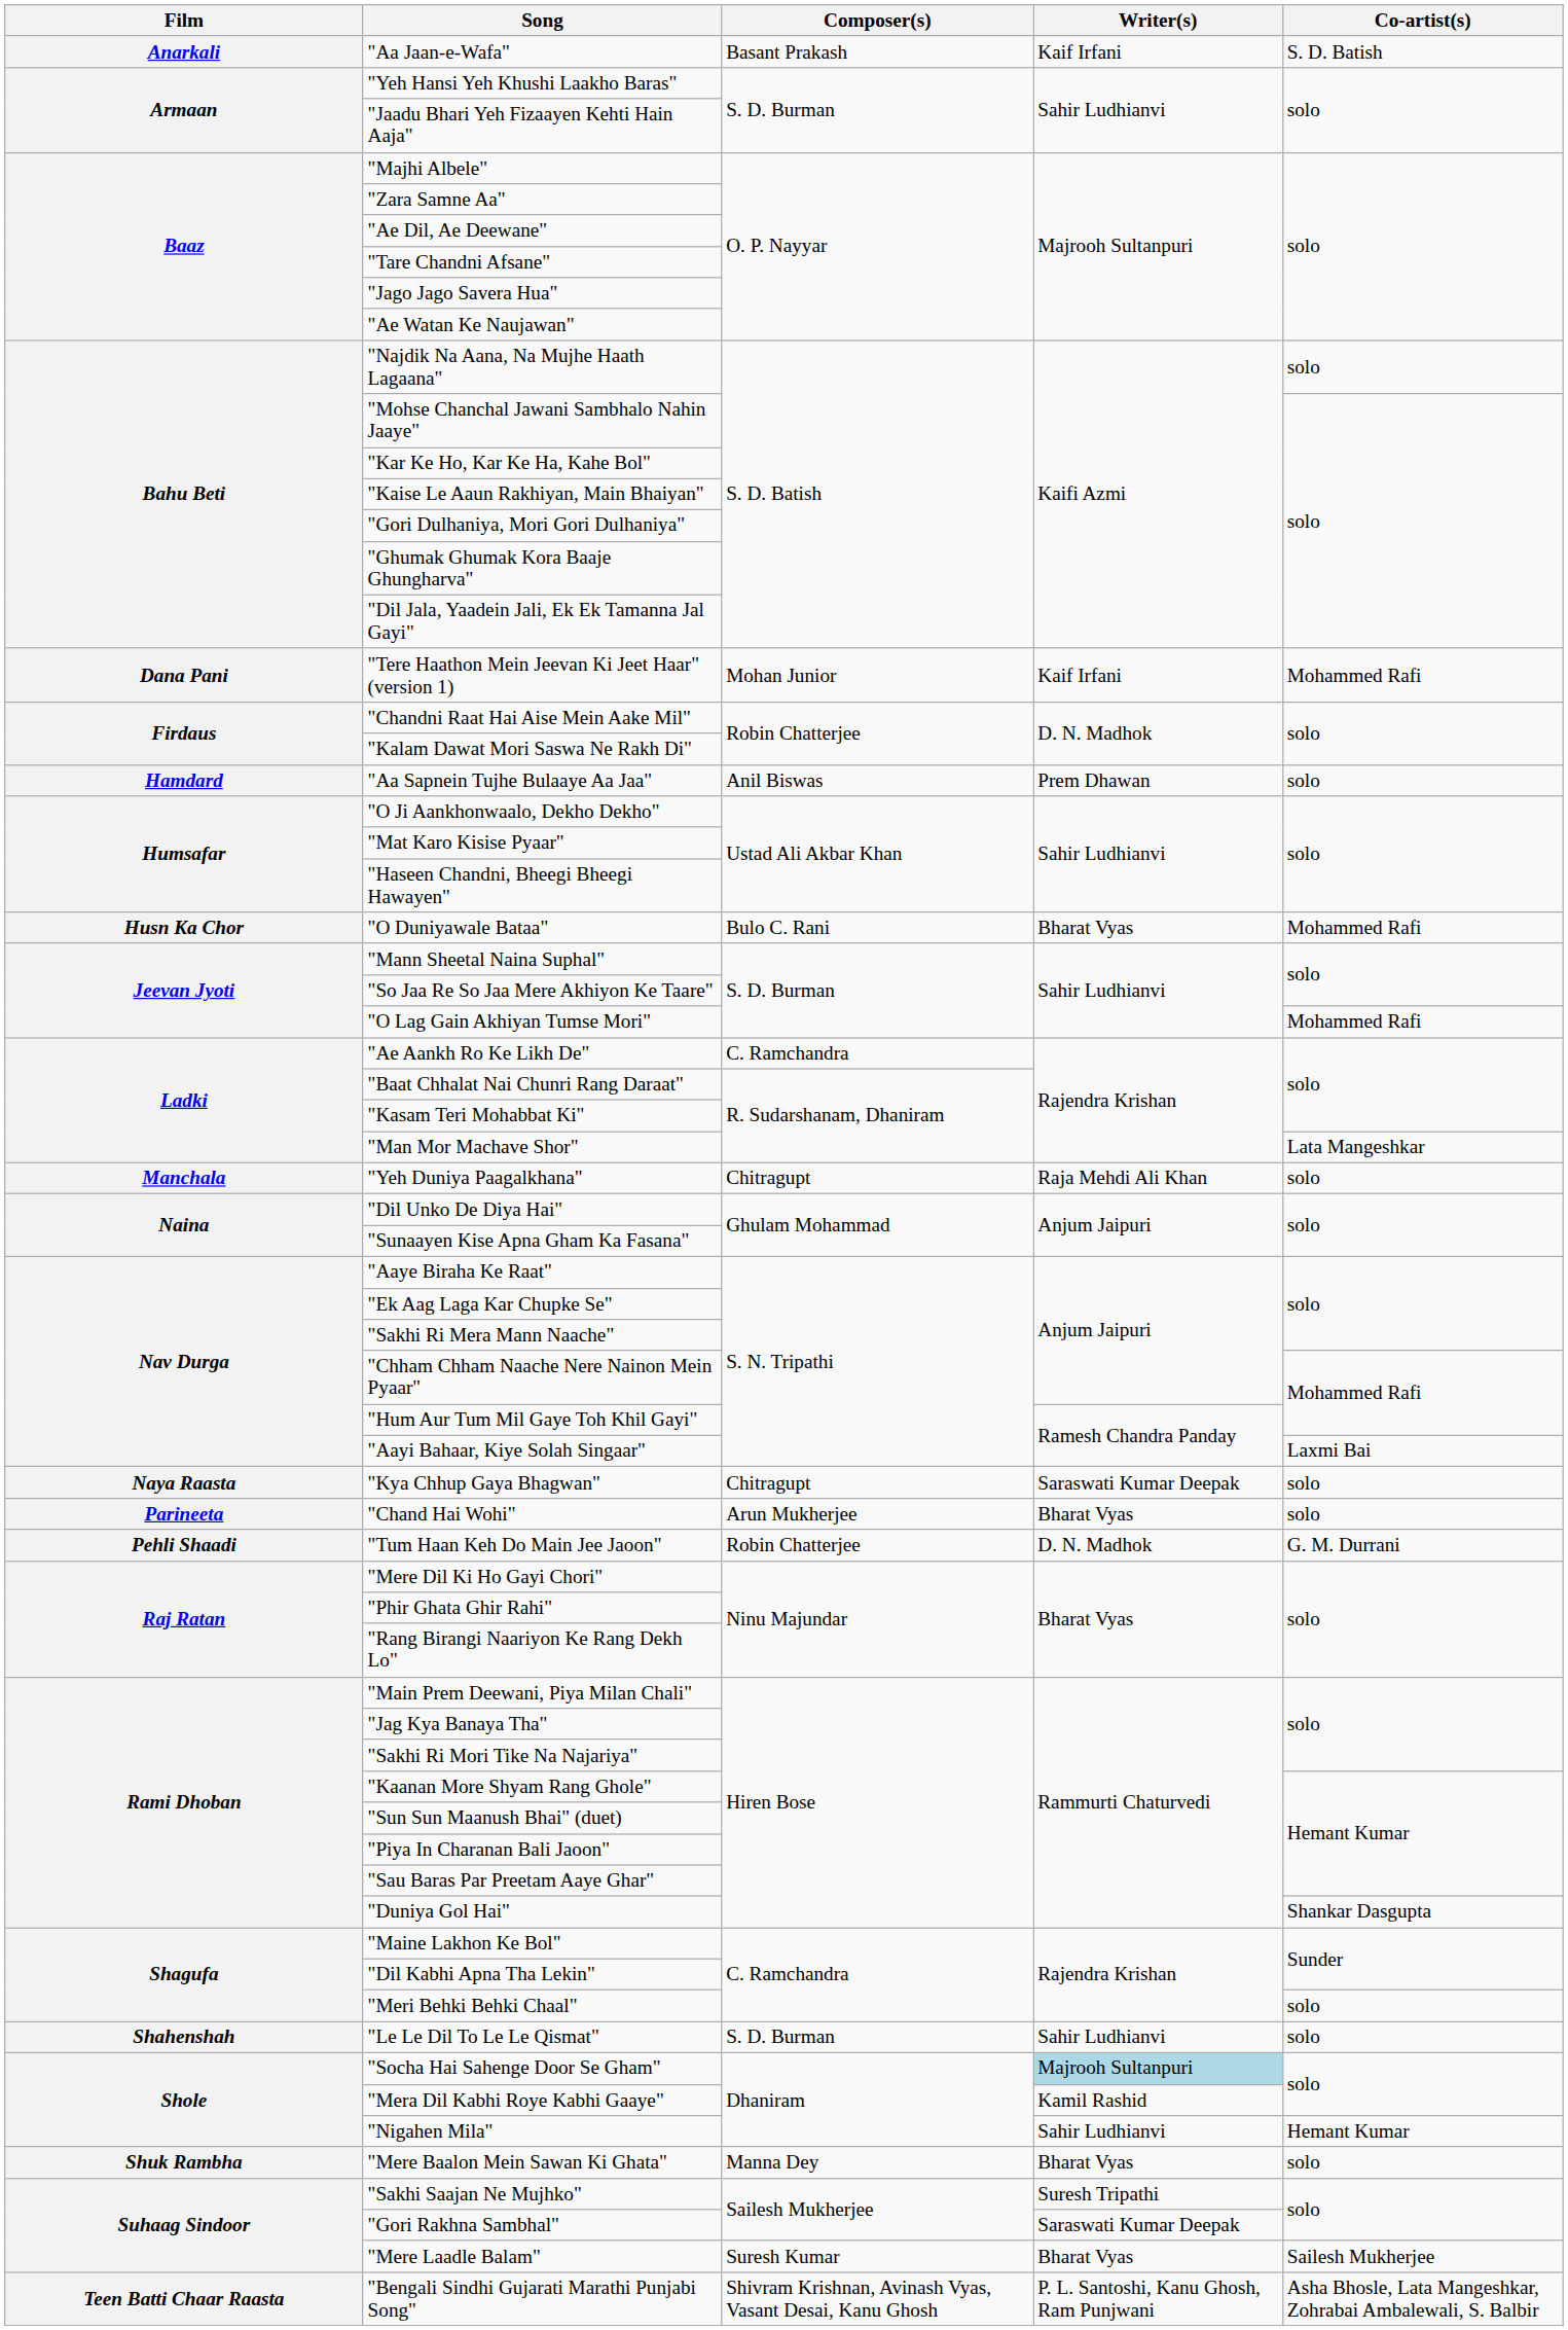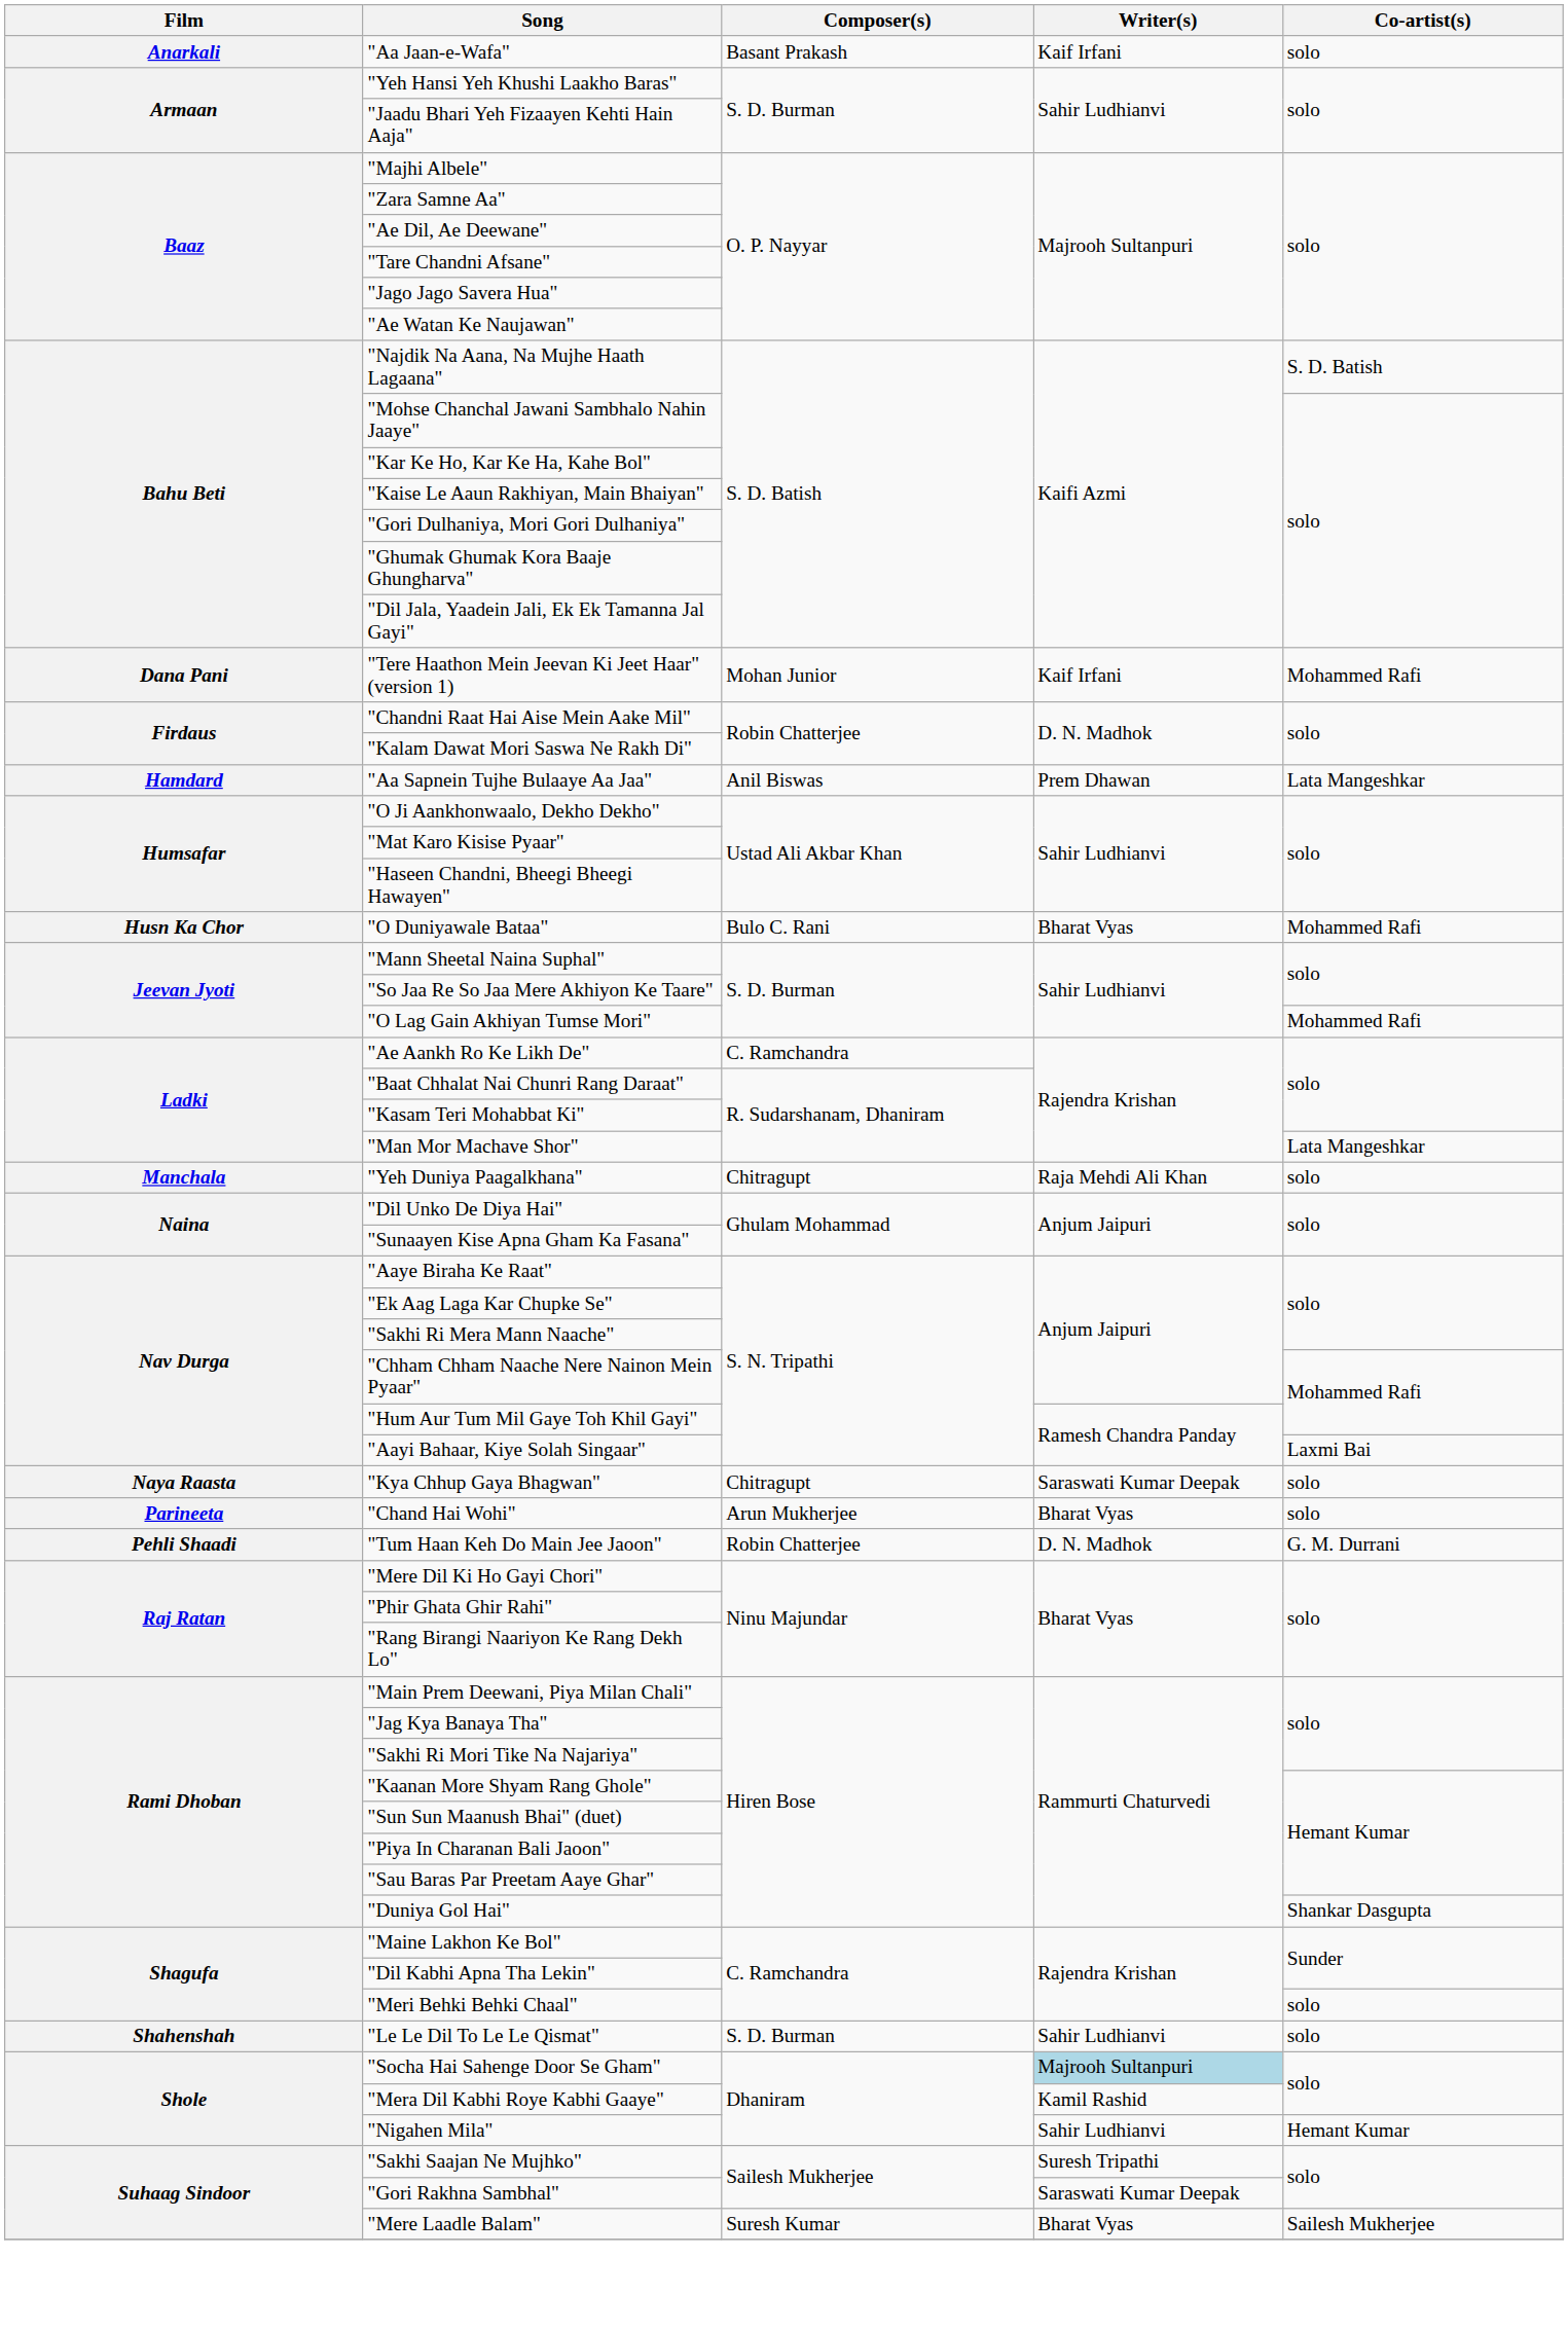"Aa Jaan-e-Wafa" | Co-artist(s): S. D. Batish -> solo
"Najdik Na Aana, Na Mujhe Haath Lagaana" | Co-artist(s): solo -> S. D. Batish
"Aa Sapnein Tujhe Bulaaye Aa Jaa" | Co-artist(s): solo -> Lata Mangeshkar
- row: Shuk Rambha | "Mere Baalon Mein Sawan Ki Ghata" | Manna Dey | Bharat Vyas | solo
- row: Teen Batti Chaar Raasta | "Bengali Sindhi Gujarati Marathi Punjabi Song" | Shivram Krishnan, Avinash Vyas, Vasant Desai, Kanu Ghosh | P. L. Santoshi, Kanu Ghosh, Ram Punjwani | Asha Bhosle, Lata Mangeshkar, Zohrabai Ambalewali, S. Balbir
